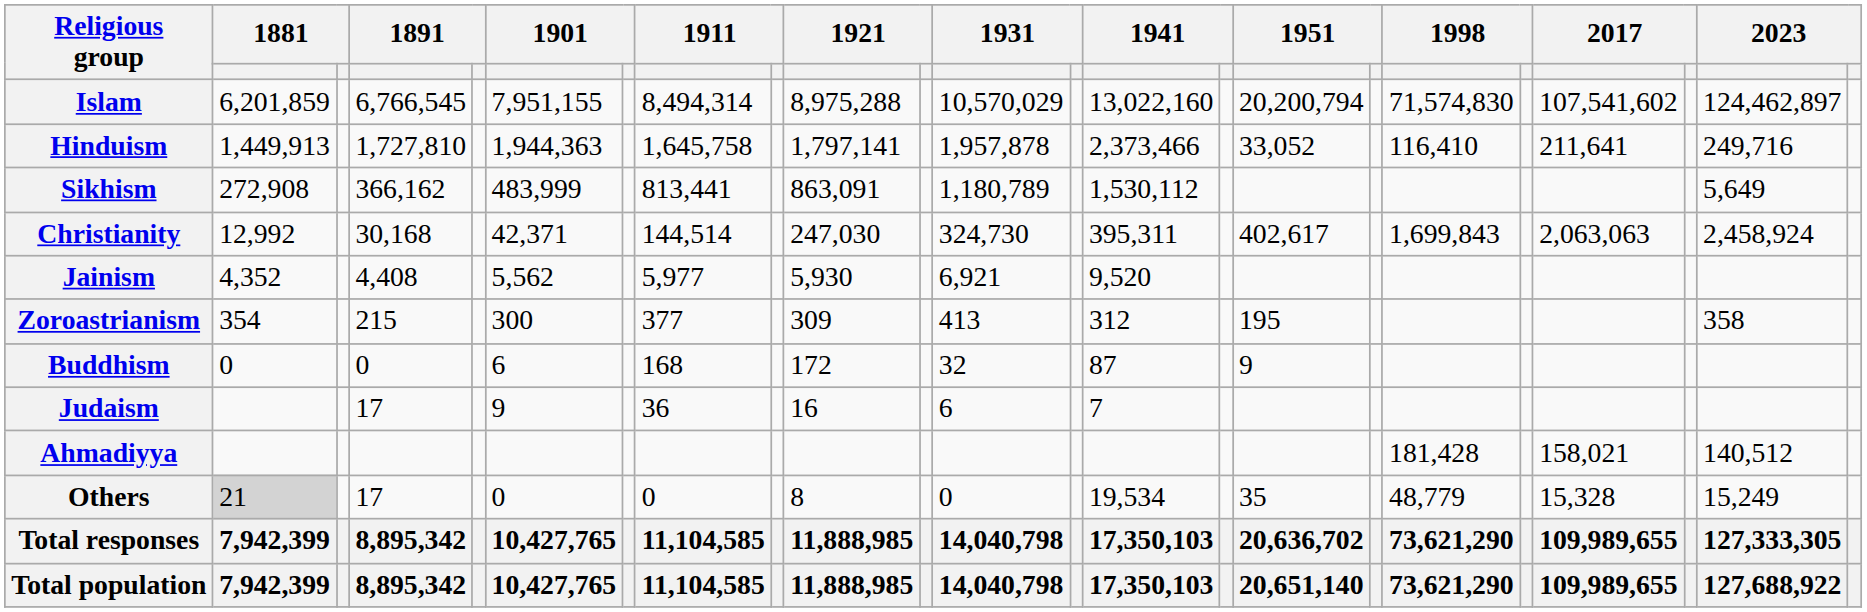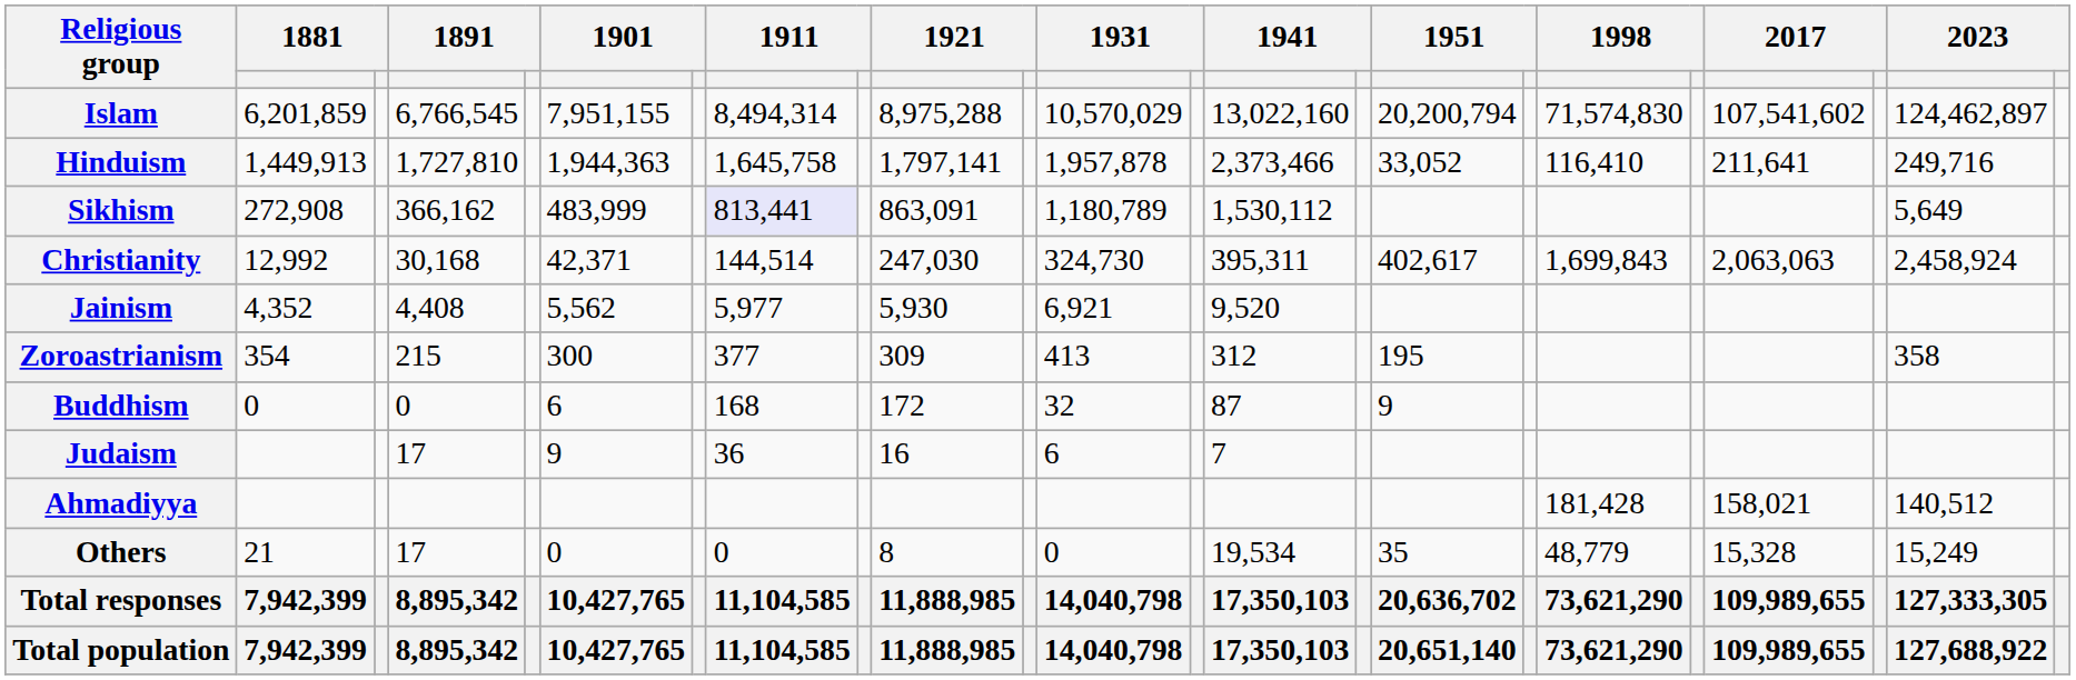Sikhism | column 8: no background -> lavender background
Others | column 2: lightgrey background -> no background
